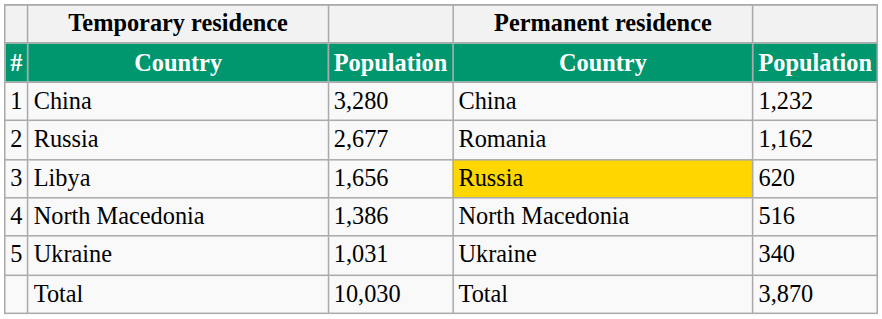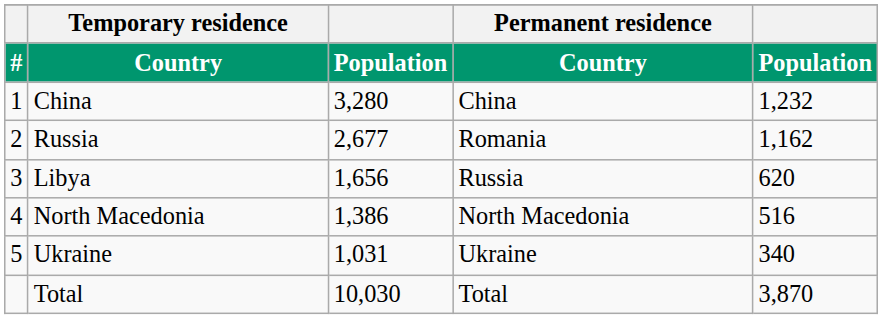Libya | Permanent residence / Country: gold background -> no background
